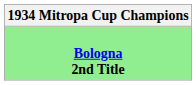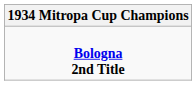row 2 | column 1: lightgreen background -> no background
